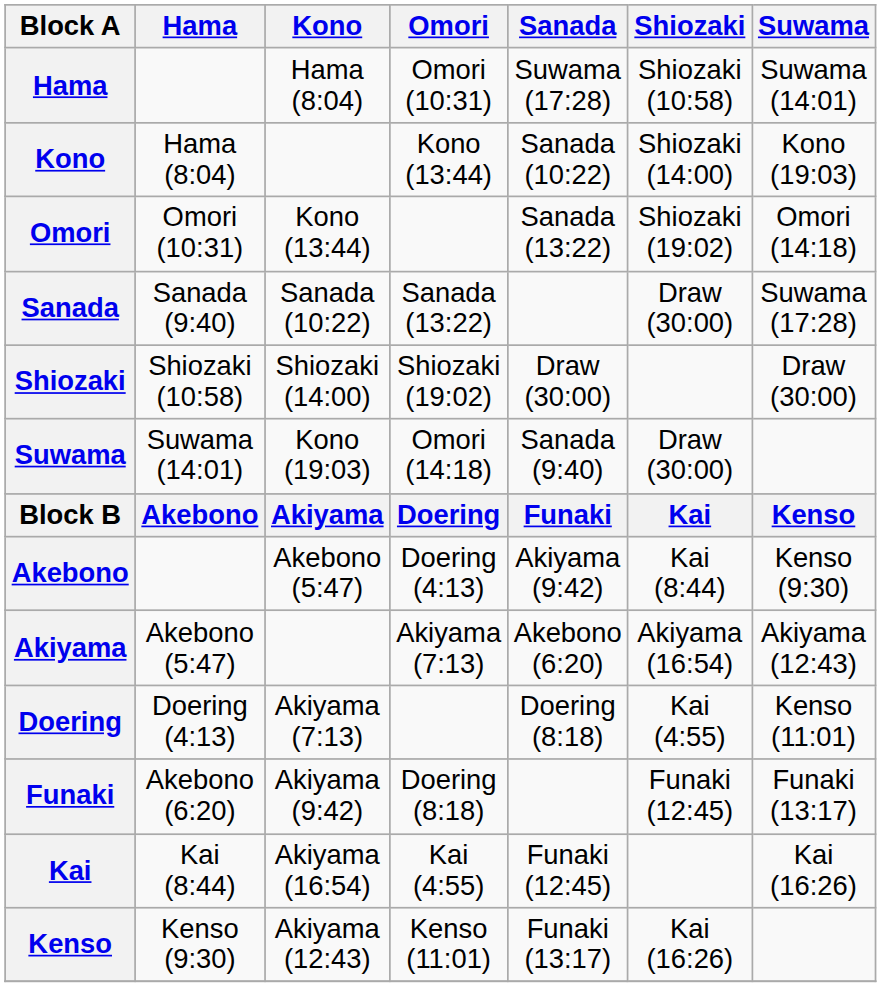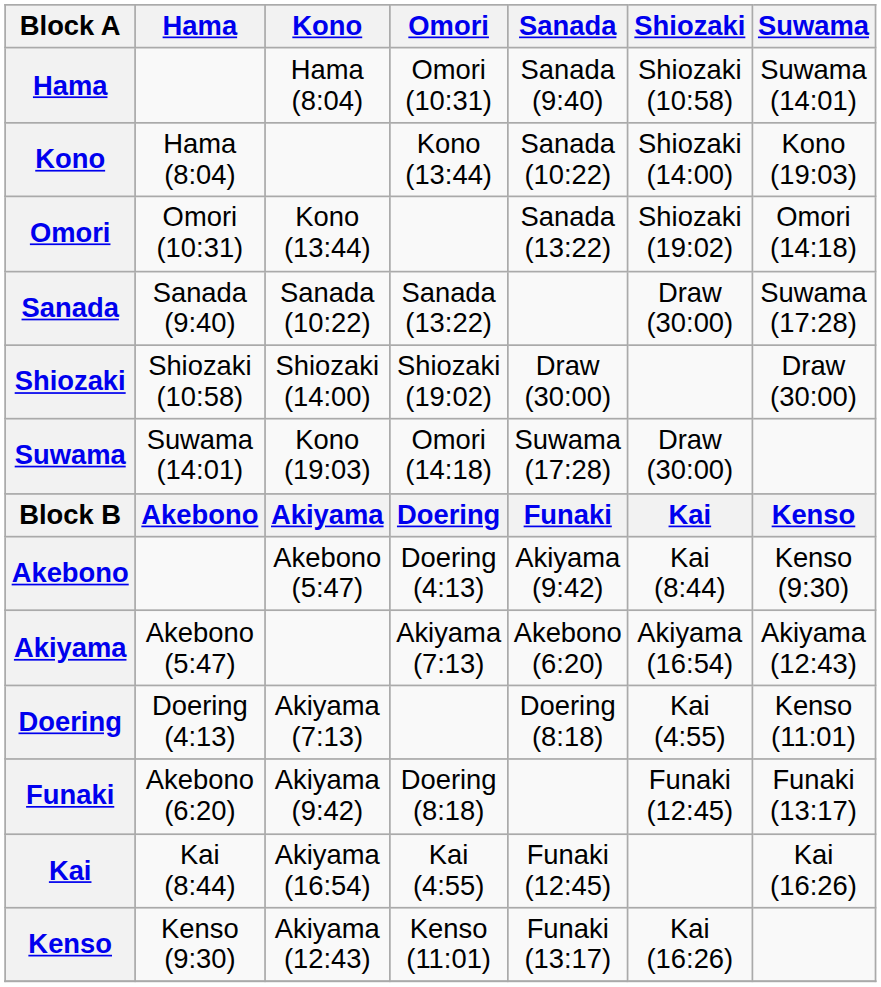row 2 | Sanada: Suwama (17:28) -> Sanada (9:40)
row 7 | Sanada: Sanada (9:40) -> Suwama (17:28)
